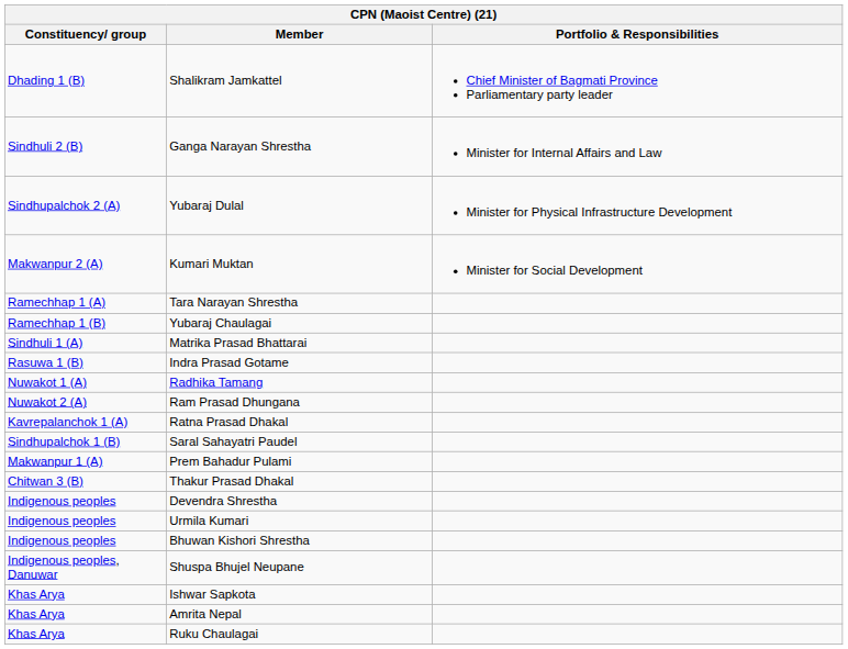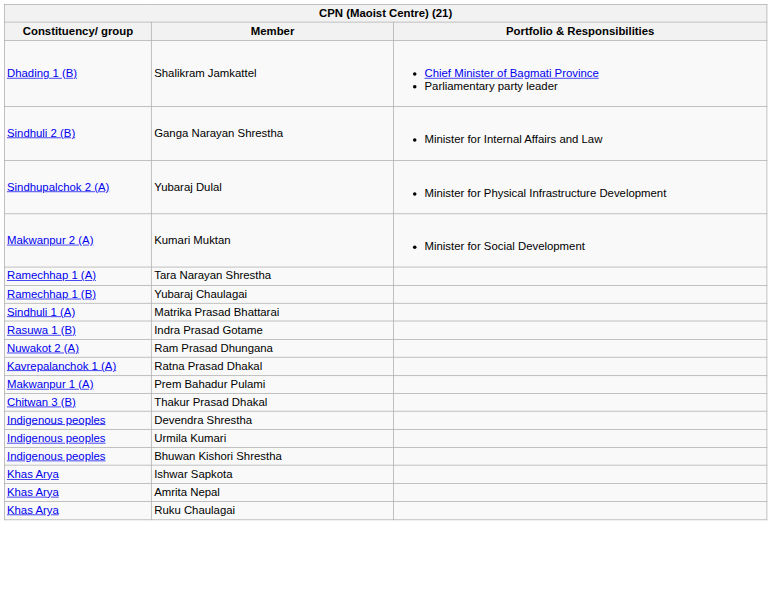- row: Nuwakot 1 (A) | Radhika Tamang
- row: Sindhupalchok 1 (B) | Saral Sahayatri Paudel
- row: Indigenous peoples, Danuwar | Shuspa Bhujel Neupane
